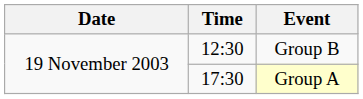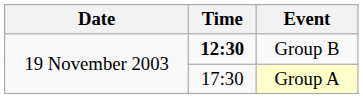Group B | Time: normal -> bold
